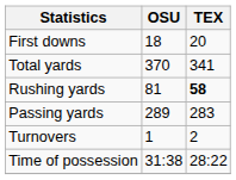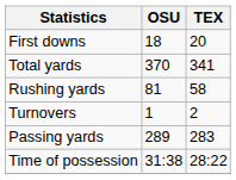Rushing yards | TEX: bold -> normal
rows swapped: Passing yards <-> Turnovers
